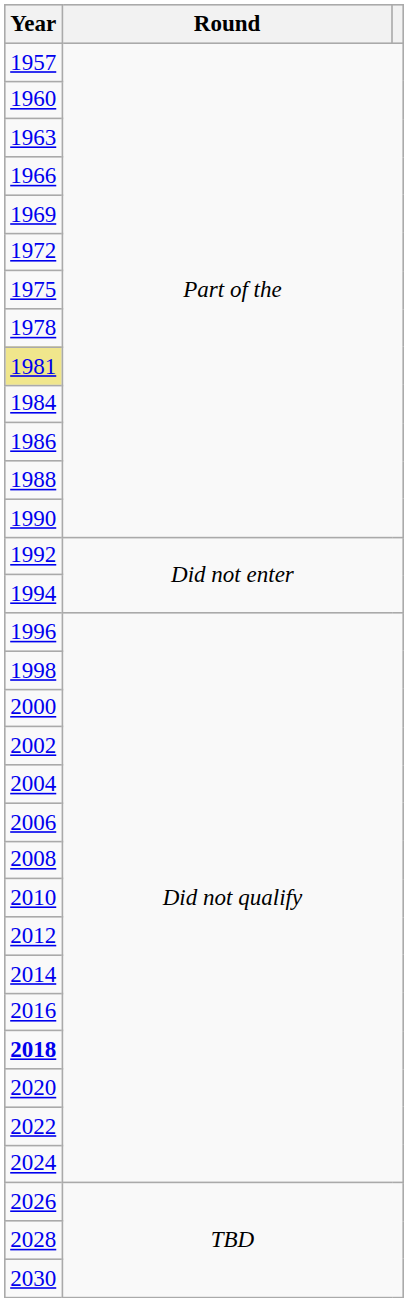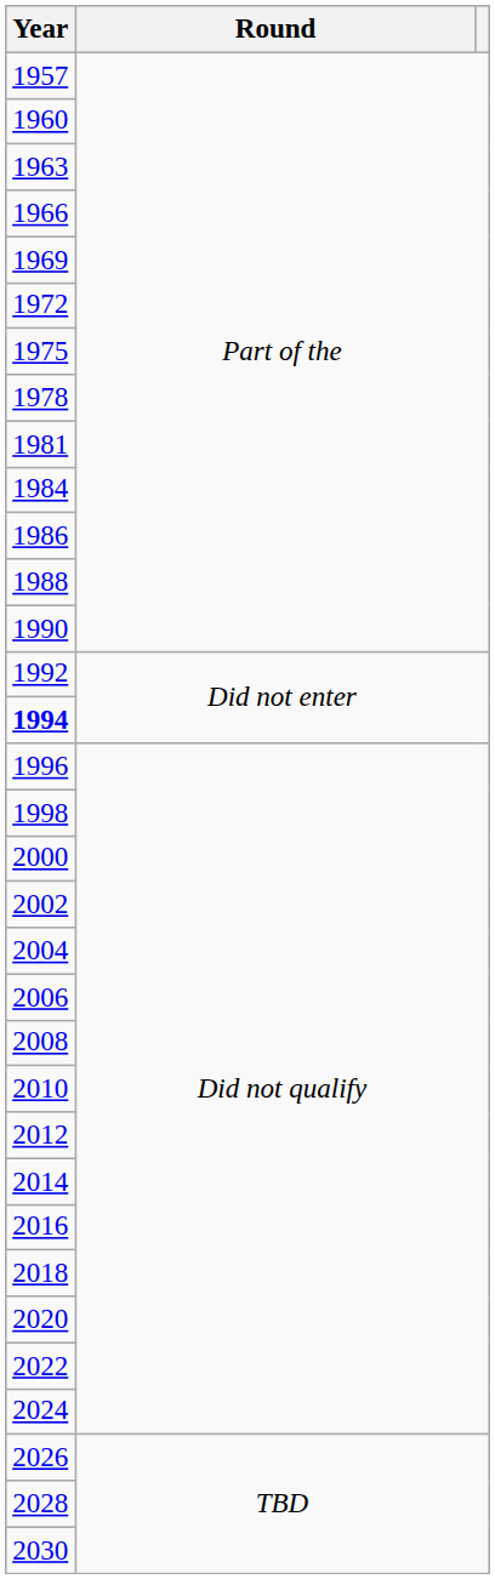1981 | Year: khaki background -> no background
1994 | Year: normal -> bold
2018 | Year: bold -> normal
